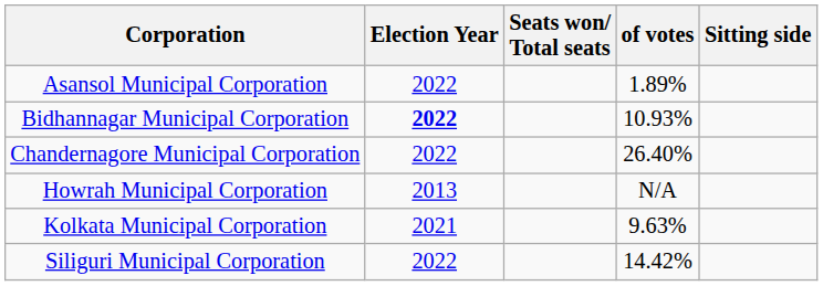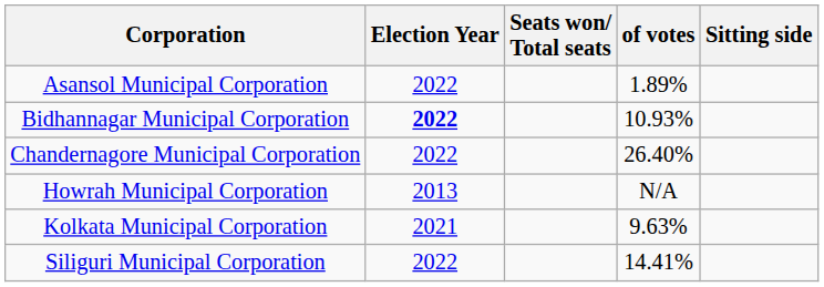Siliguri Municipal Corporation | of votes: 14.42% -> 14.41%
